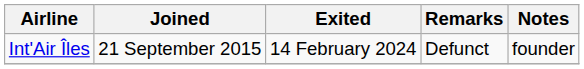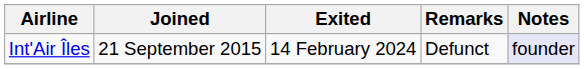Int'Air Îles | Notes: no background -> lavender background
